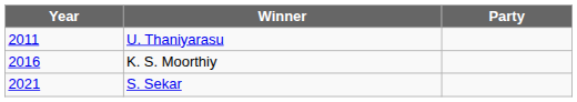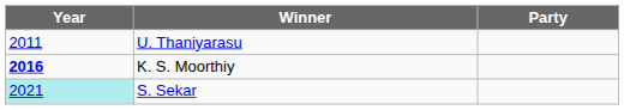K. S. Moorthiy | Year: normal -> bold
S. Sekar | Year: no background -> paleturquoise background
